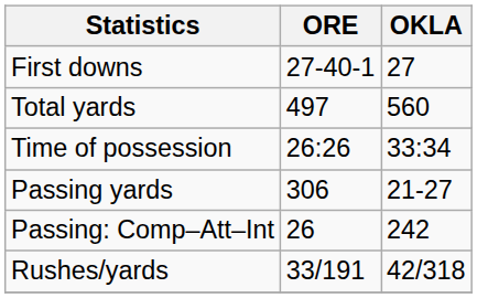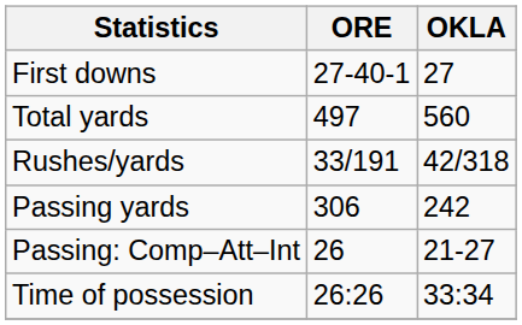rows swapped: Rushes/yards <-> Time of possession
Passing yards | OKLA: 21-27 -> 242
Passing: Comp–Att–Int | OKLA: 242 -> 21-27
